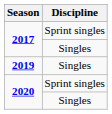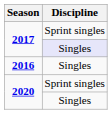row 3 | Discipline: no background -> lavender background
row 4 | Season: 2019 -> 2016
